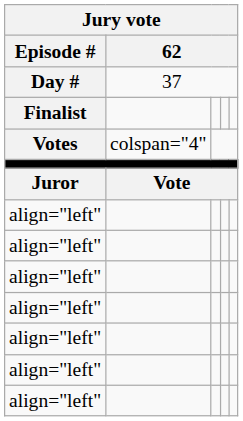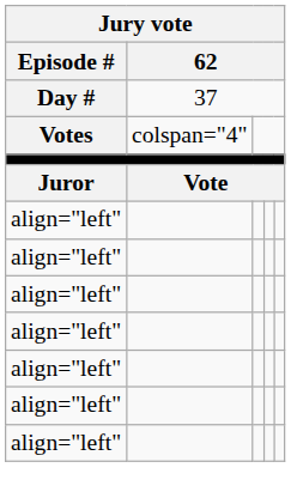- row: Finalist
